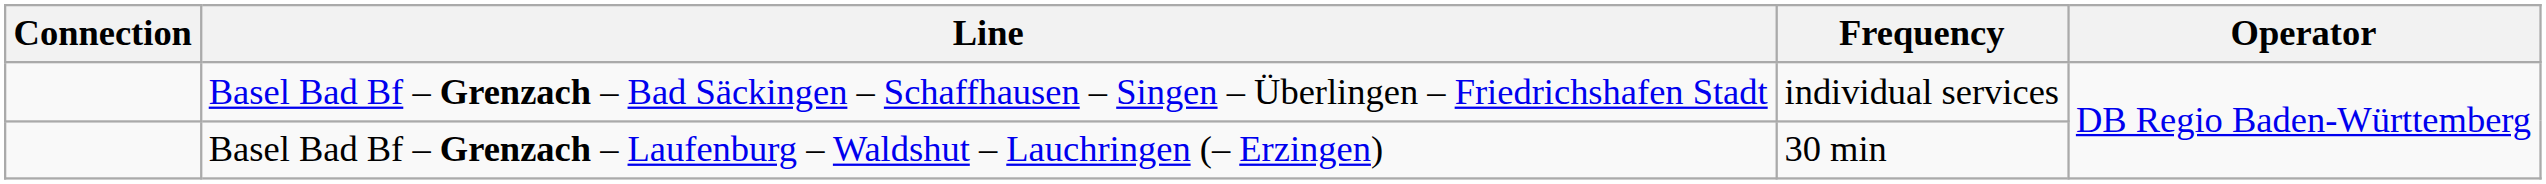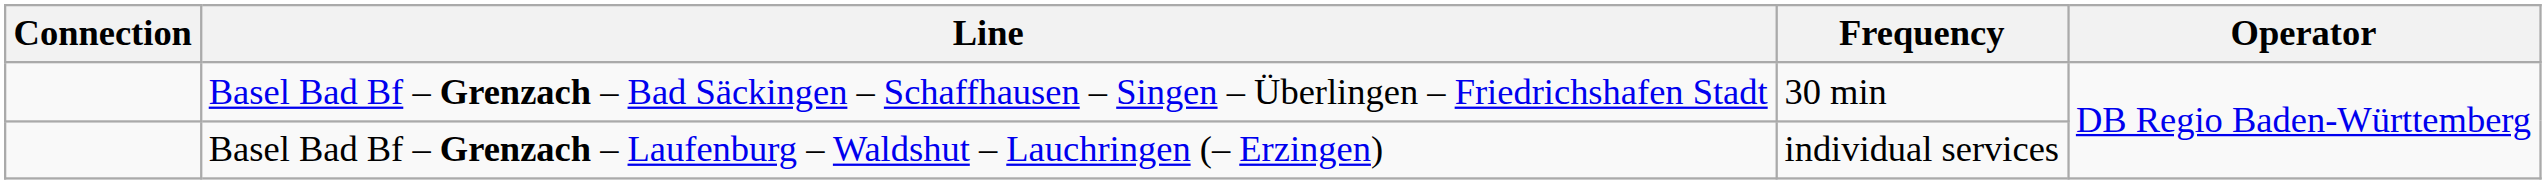row 2 | Frequency: individual services -> 30 min
row 3 | Frequency: 30 min -> individual services
